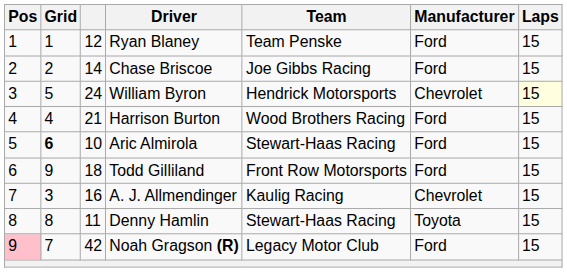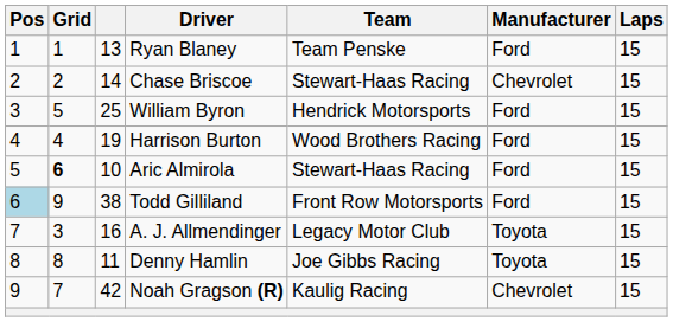Ryan Blaney | column 3: 12 -> 13
Chase Briscoe | Team: Joe Gibbs Racing -> Stewart-Haas Racing
Chase Briscoe | Manufacturer: Ford -> Chevrolet
William Byron | column 3: 24 -> 25
William Byron | Manufacturer: Chevrolet -> Ford
William Byron | Laps: lightyellow background -> no background
Harrison Burton | column 3: 21 -> 19
Todd Gilliland | Pos: no background -> lightblue background
Todd Gilliland | column 3: 18 -> 38
A. J. Allmendinger | Team: Kaulig Racing -> Legacy Motor Club
A. J. Allmendinger | Manufacturer: Chevrolet -> Toyota
Denny Hamlin | Team: Stewart-Haas Racing -> Joe Gibbs Racing
Noah Gragson (R) | Pos: pink background -> no background
Noah Gragson (R) | Team: Legacy Motor Club -> Kaulig Racing
Noah Gragson (R) | Manufacturer: Ford -> Chevrolet
